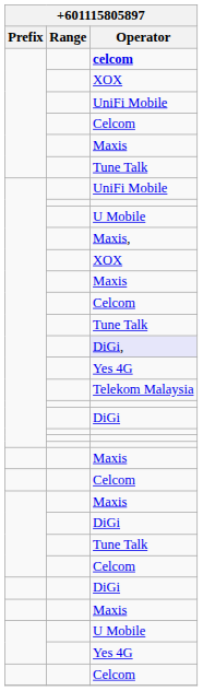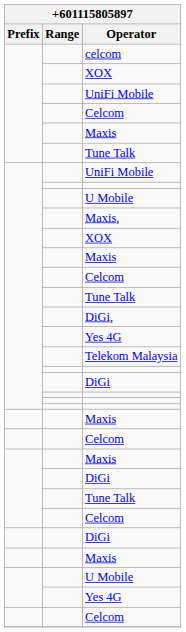celcom | Operator: bold -> normal
DiGi, | Operator: lavender background -> no background
